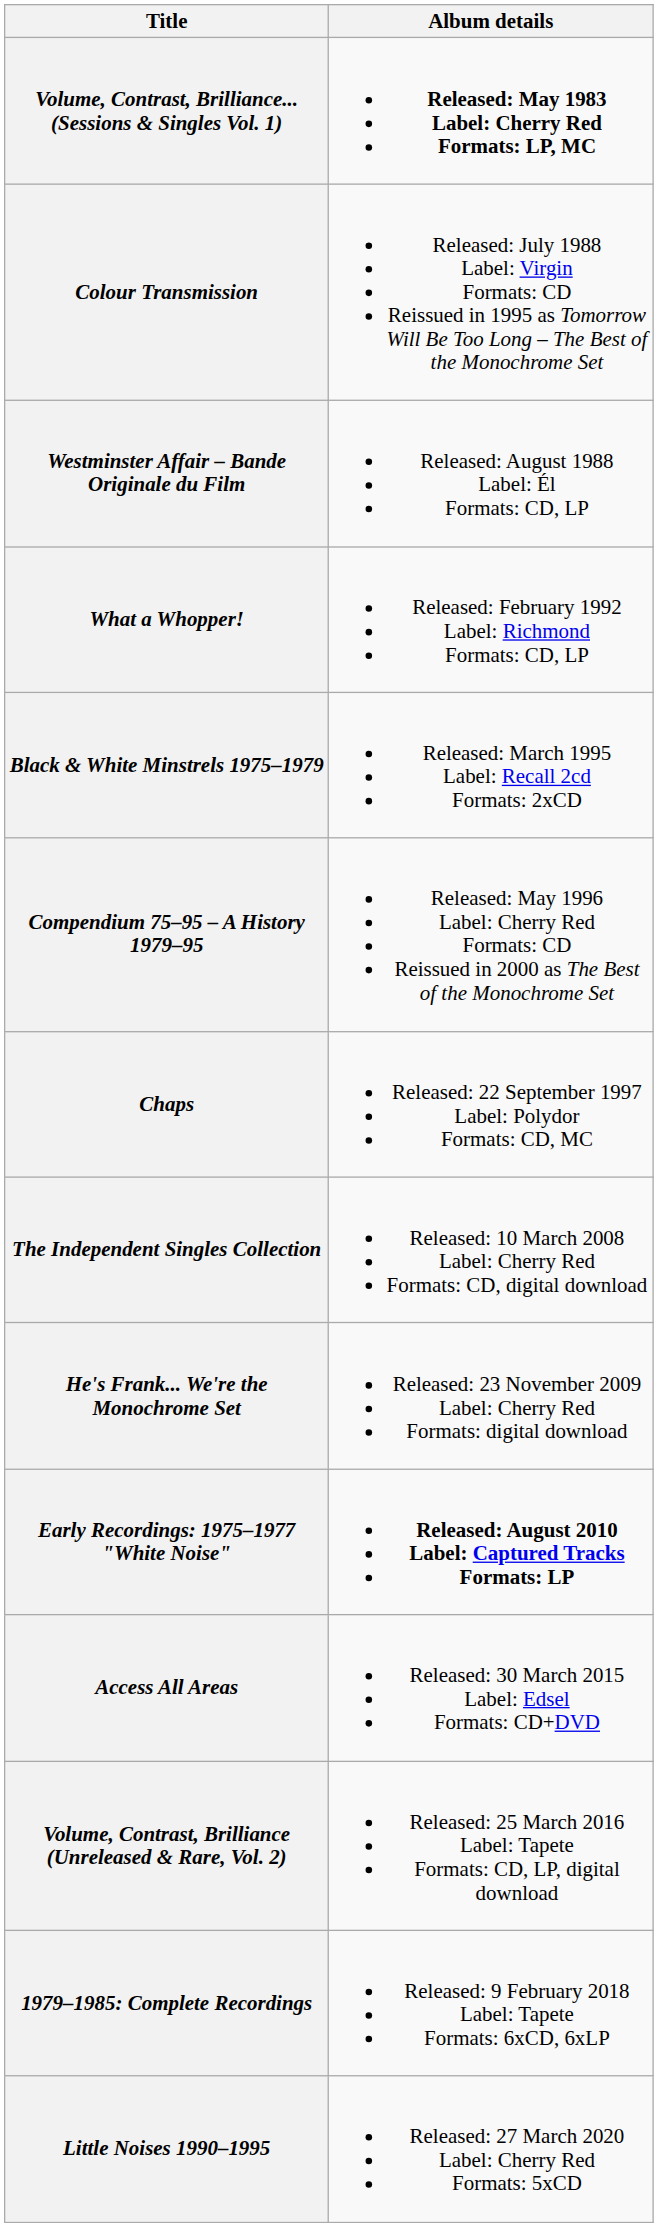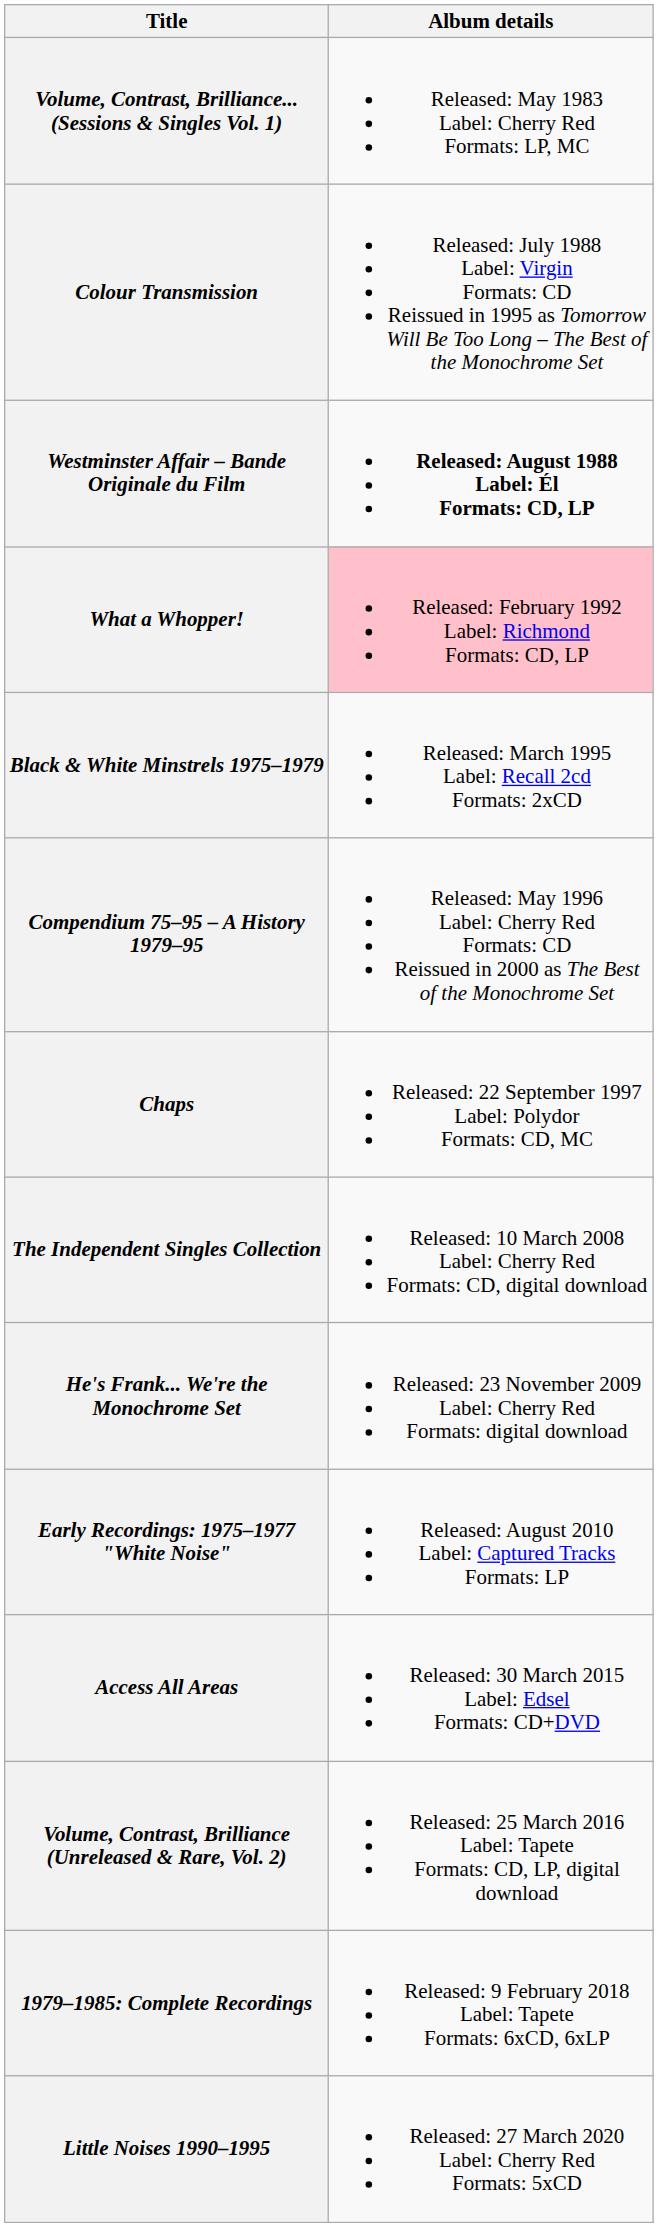Volume, Contrast, Brilliance... (Sessions & Singles Vol. 1) | Album details: bold -> normal
Westminster Affair – Bande Originale du Film | Album details: normal -> bold
What a Whopper! | Album details: no background -> pink background
Early Recordings: 1975–1977 "White Noise" | Album details: bold -> normal
